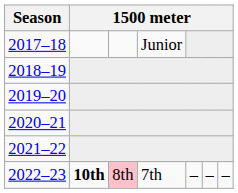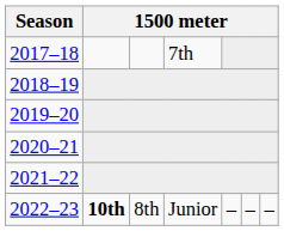2017–18 | column 4: Junior -> 7th
2022–23 | column 3: pink background -> no background
2022–23 | column 4: 7th -> Junior
